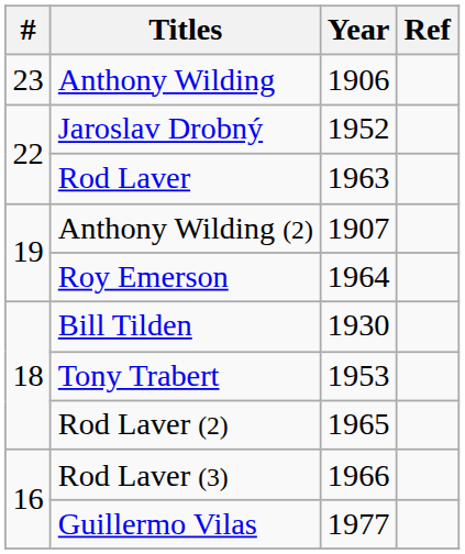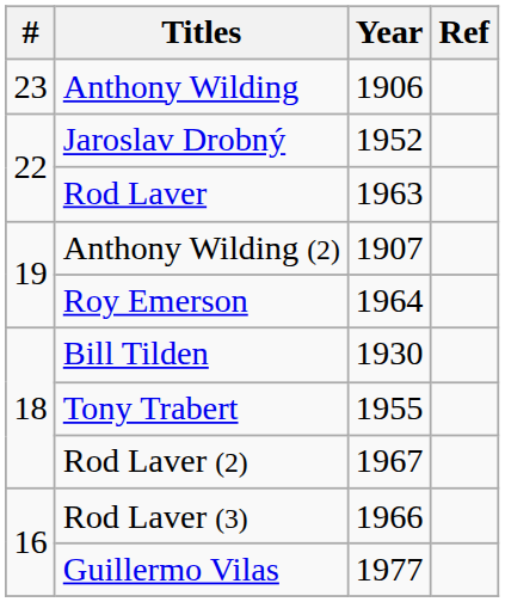Tony Trabert | Year: 1953 -> 1955
Rod Laver (2) | Year: 1965 -> 1967
